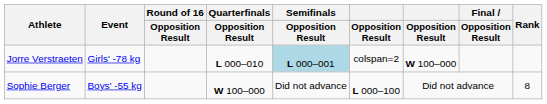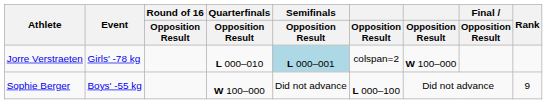Sophie Berger | Rank: 8 -> 9
